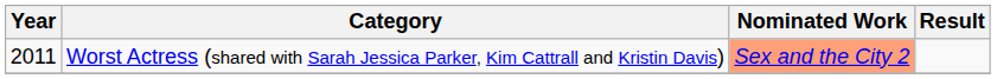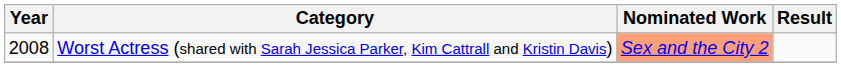row 2 | Year: 2011 -> 2008
